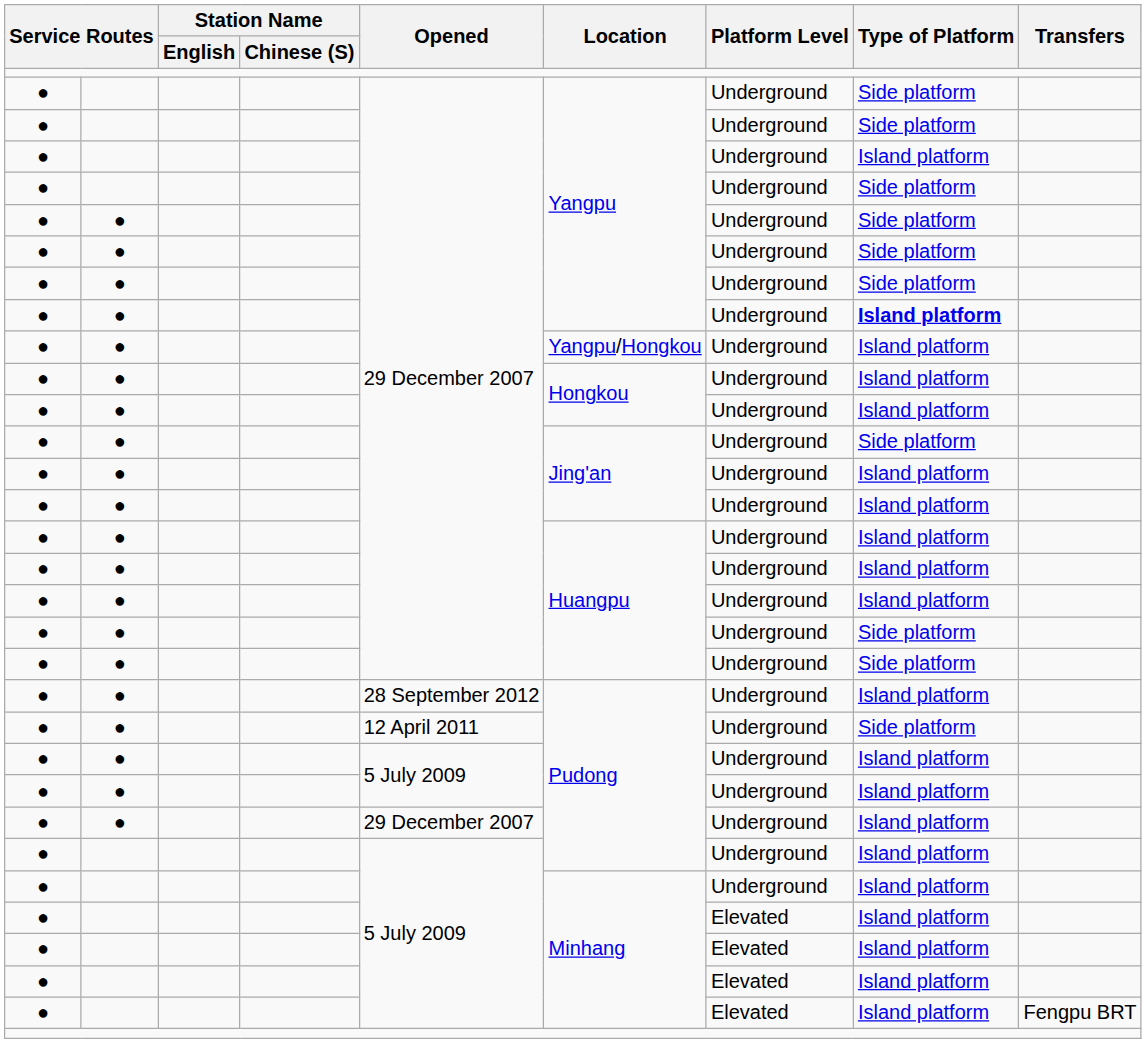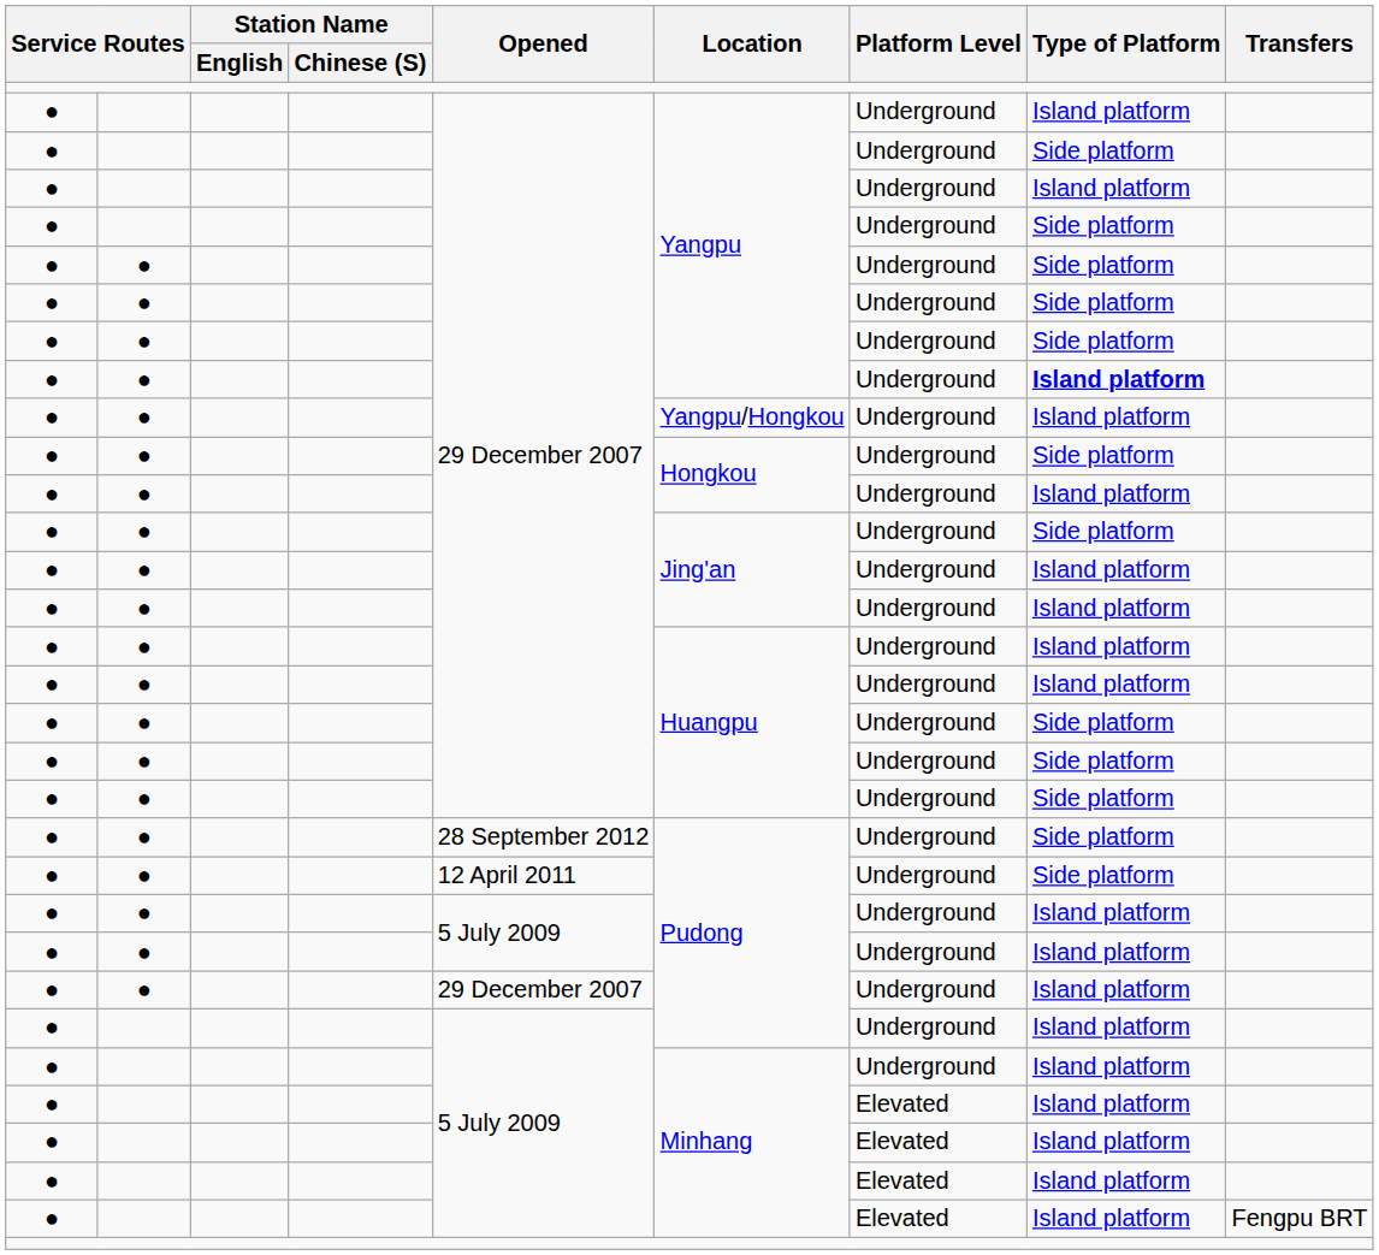row 4 | Type of Platform: Side platform -> Island platform
row 13 | Type of Platform: Island platform -> Side platform
row 20 | Type of Platform: Island platform -> Side platform
row 23 | Type of Platform: Island platform -> Side platform
